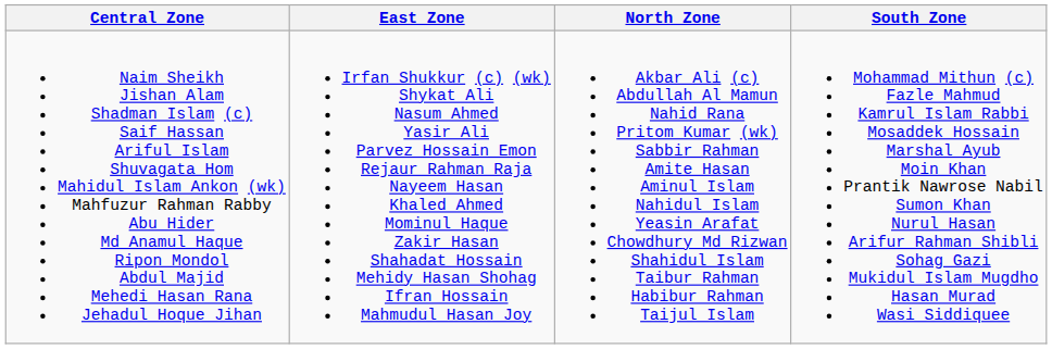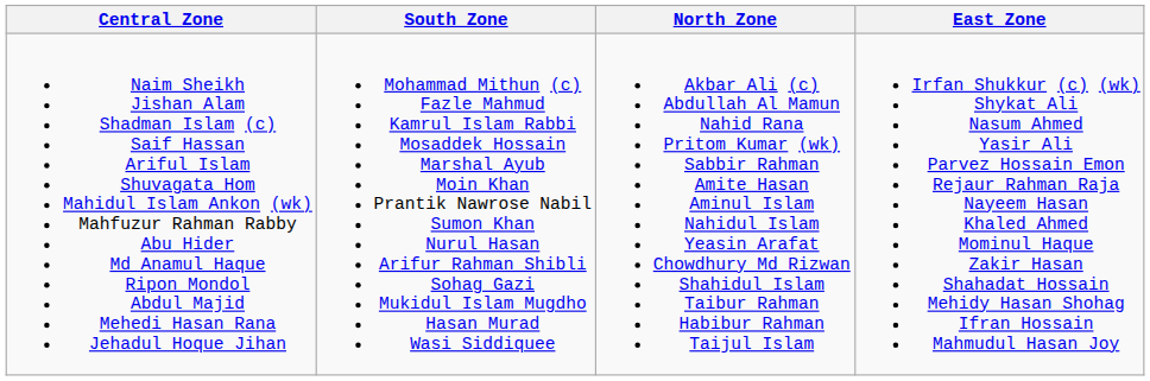columns swapped: East Zone <-> South Zone
